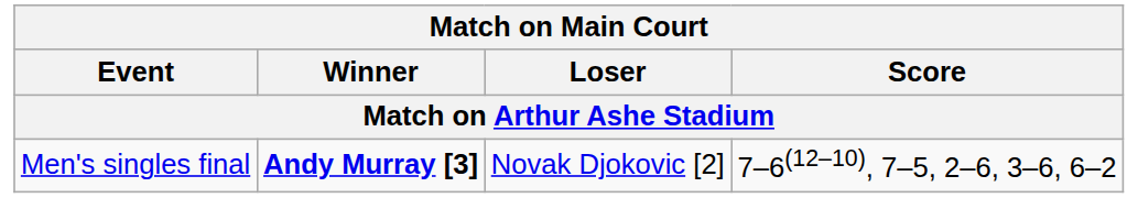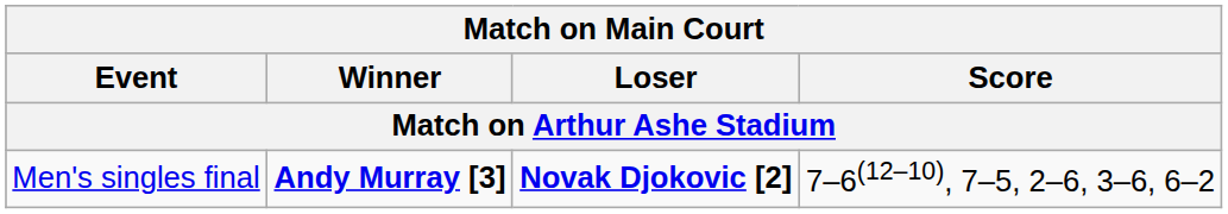Men's singles final | Loser: normal -> bold
